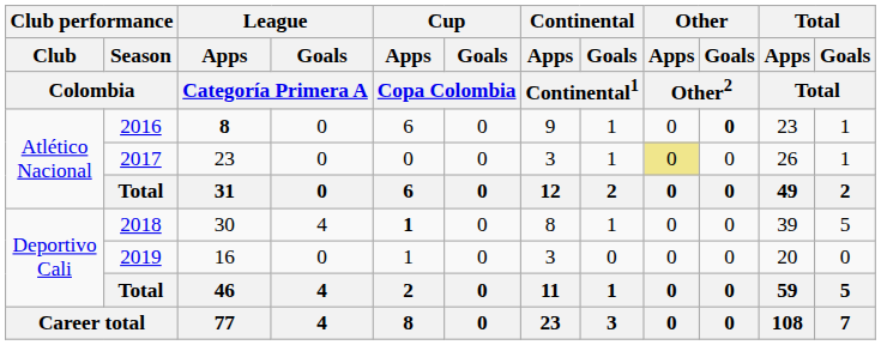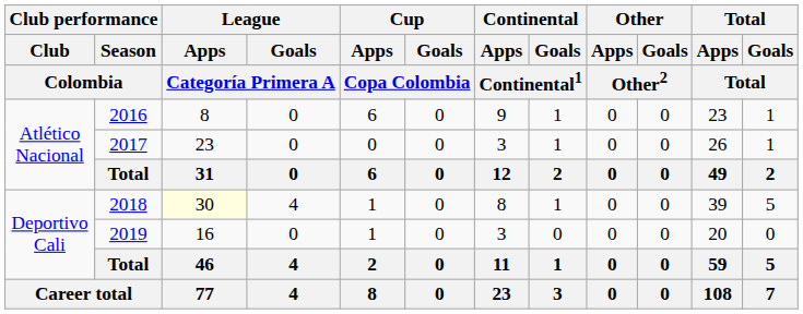2016 | League / Apps / Categoría Primera A: bold -> normal
2016 | Other / Goals / Other2: bold -> normal
2017 | Other / Apps / Other2: khaki background -> no background
2018 | League / Apps / Categoría Primera A: no background -> lightyellow background
2018 | Cup / Apps / Copa Colombia: bold -> normal
